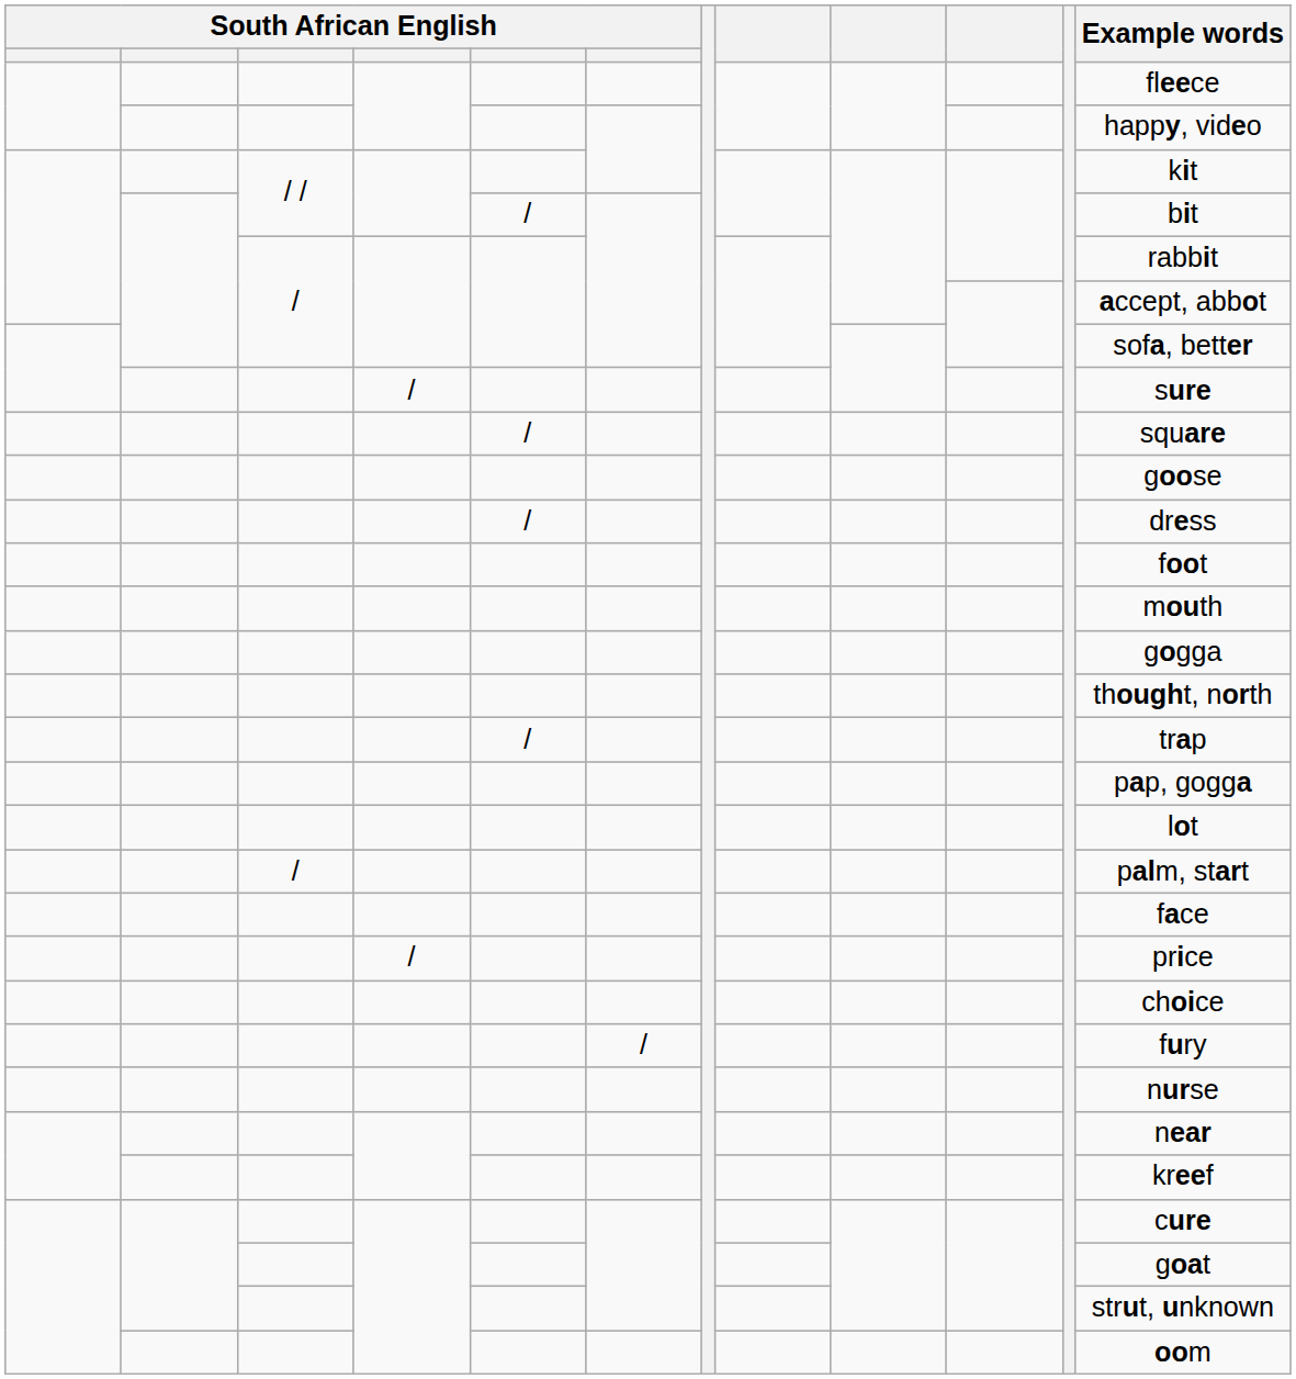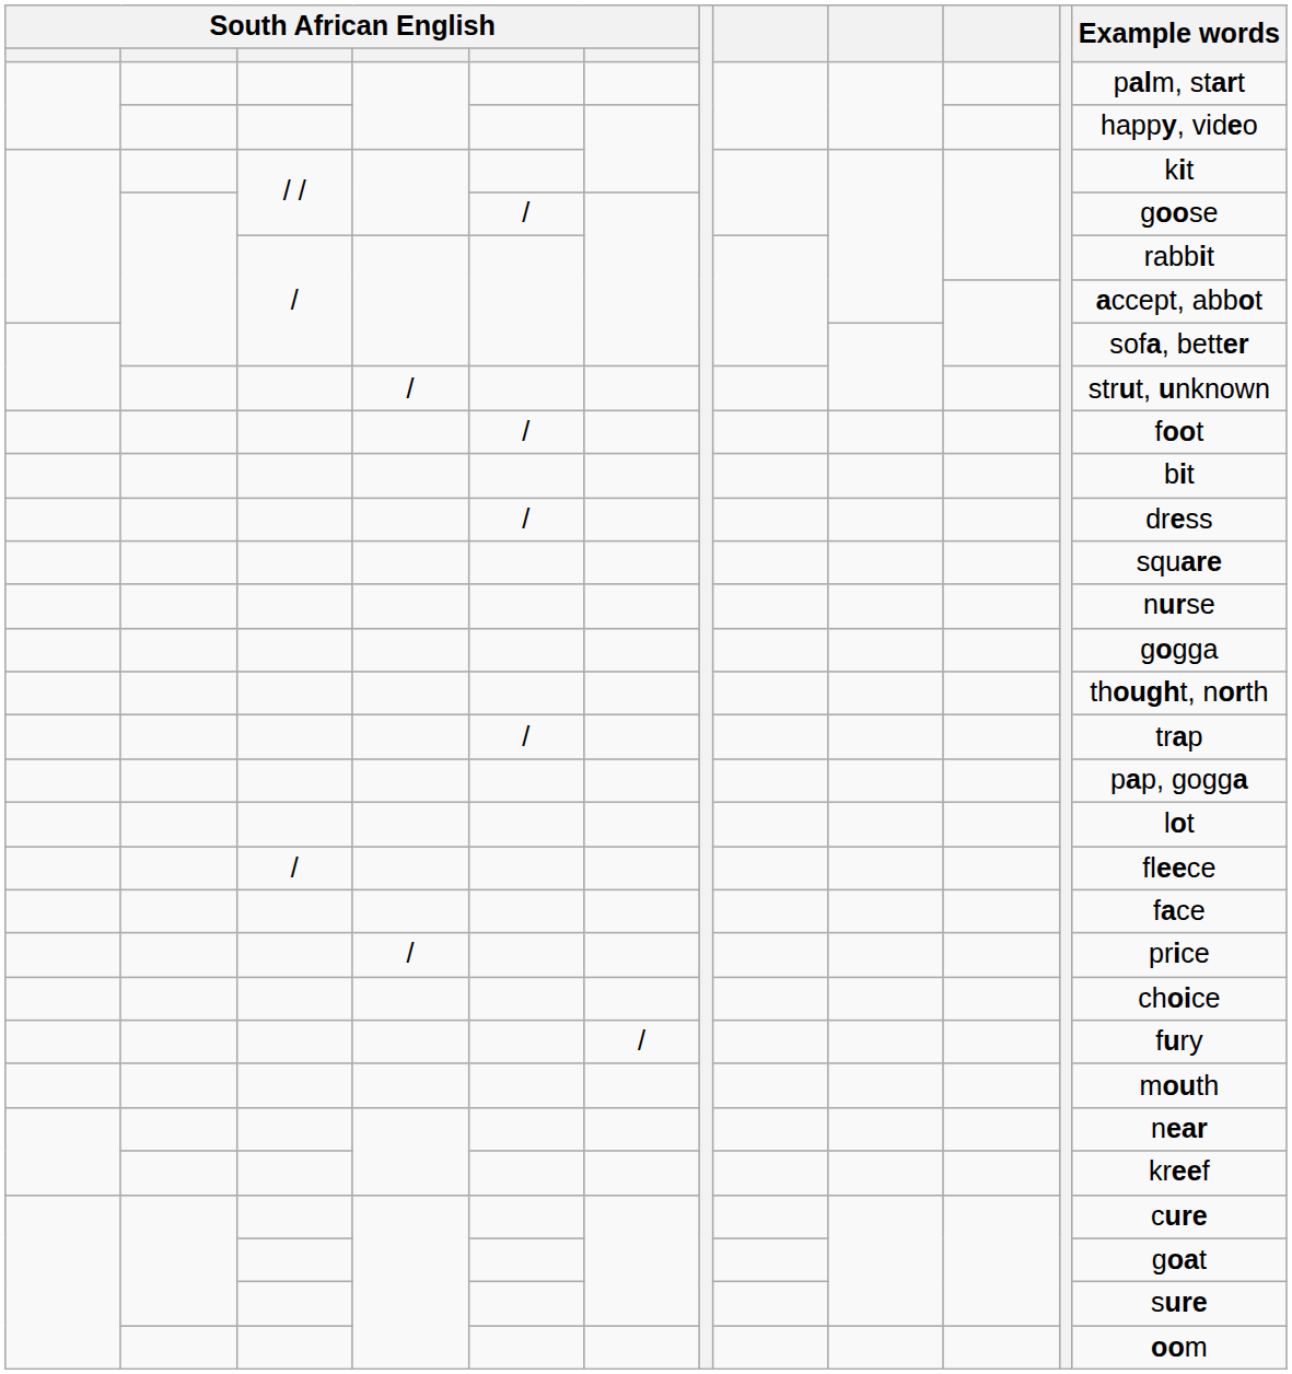row 3 | Example words: fleece -> palm, start
row 6 | Example words: bit -> goose
row 10 | Example words: sure -> strut, unknown
row 11 | Example words: square -> foot
row 12 | Example words: goose -> bit
row 14 | Example words: foot -> square
row 15 | Example words: mouth -> nurse
row 21 | Example words: palm, start -> fleece
row 26 | Example words: nurse -> mouth
row 31 | Example words: strut, unknown -> sure
